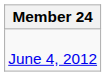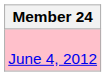row 2 | column 1: no background -> pink background
